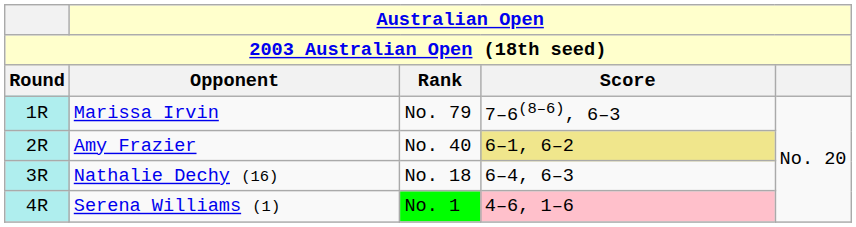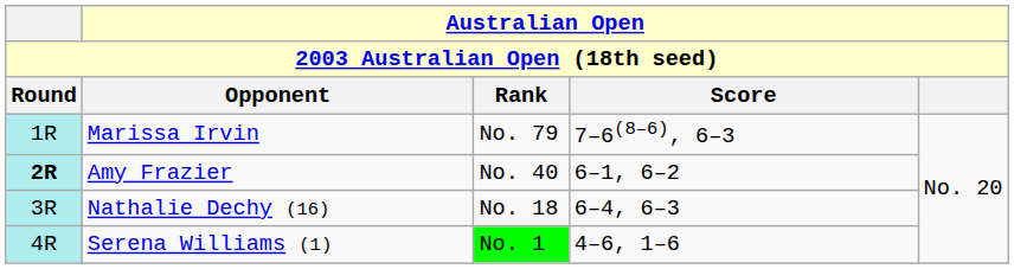Amy Frazier | Round: normal -> bold
Amy Frazier | Australian Open / Score: khaki background -> no background
Serena Williams (1) | Australian Open / Score: pink background -> no background
